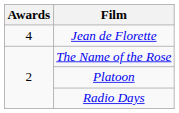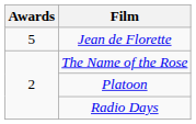Jean de Florette | Awards: 4 -> 5
